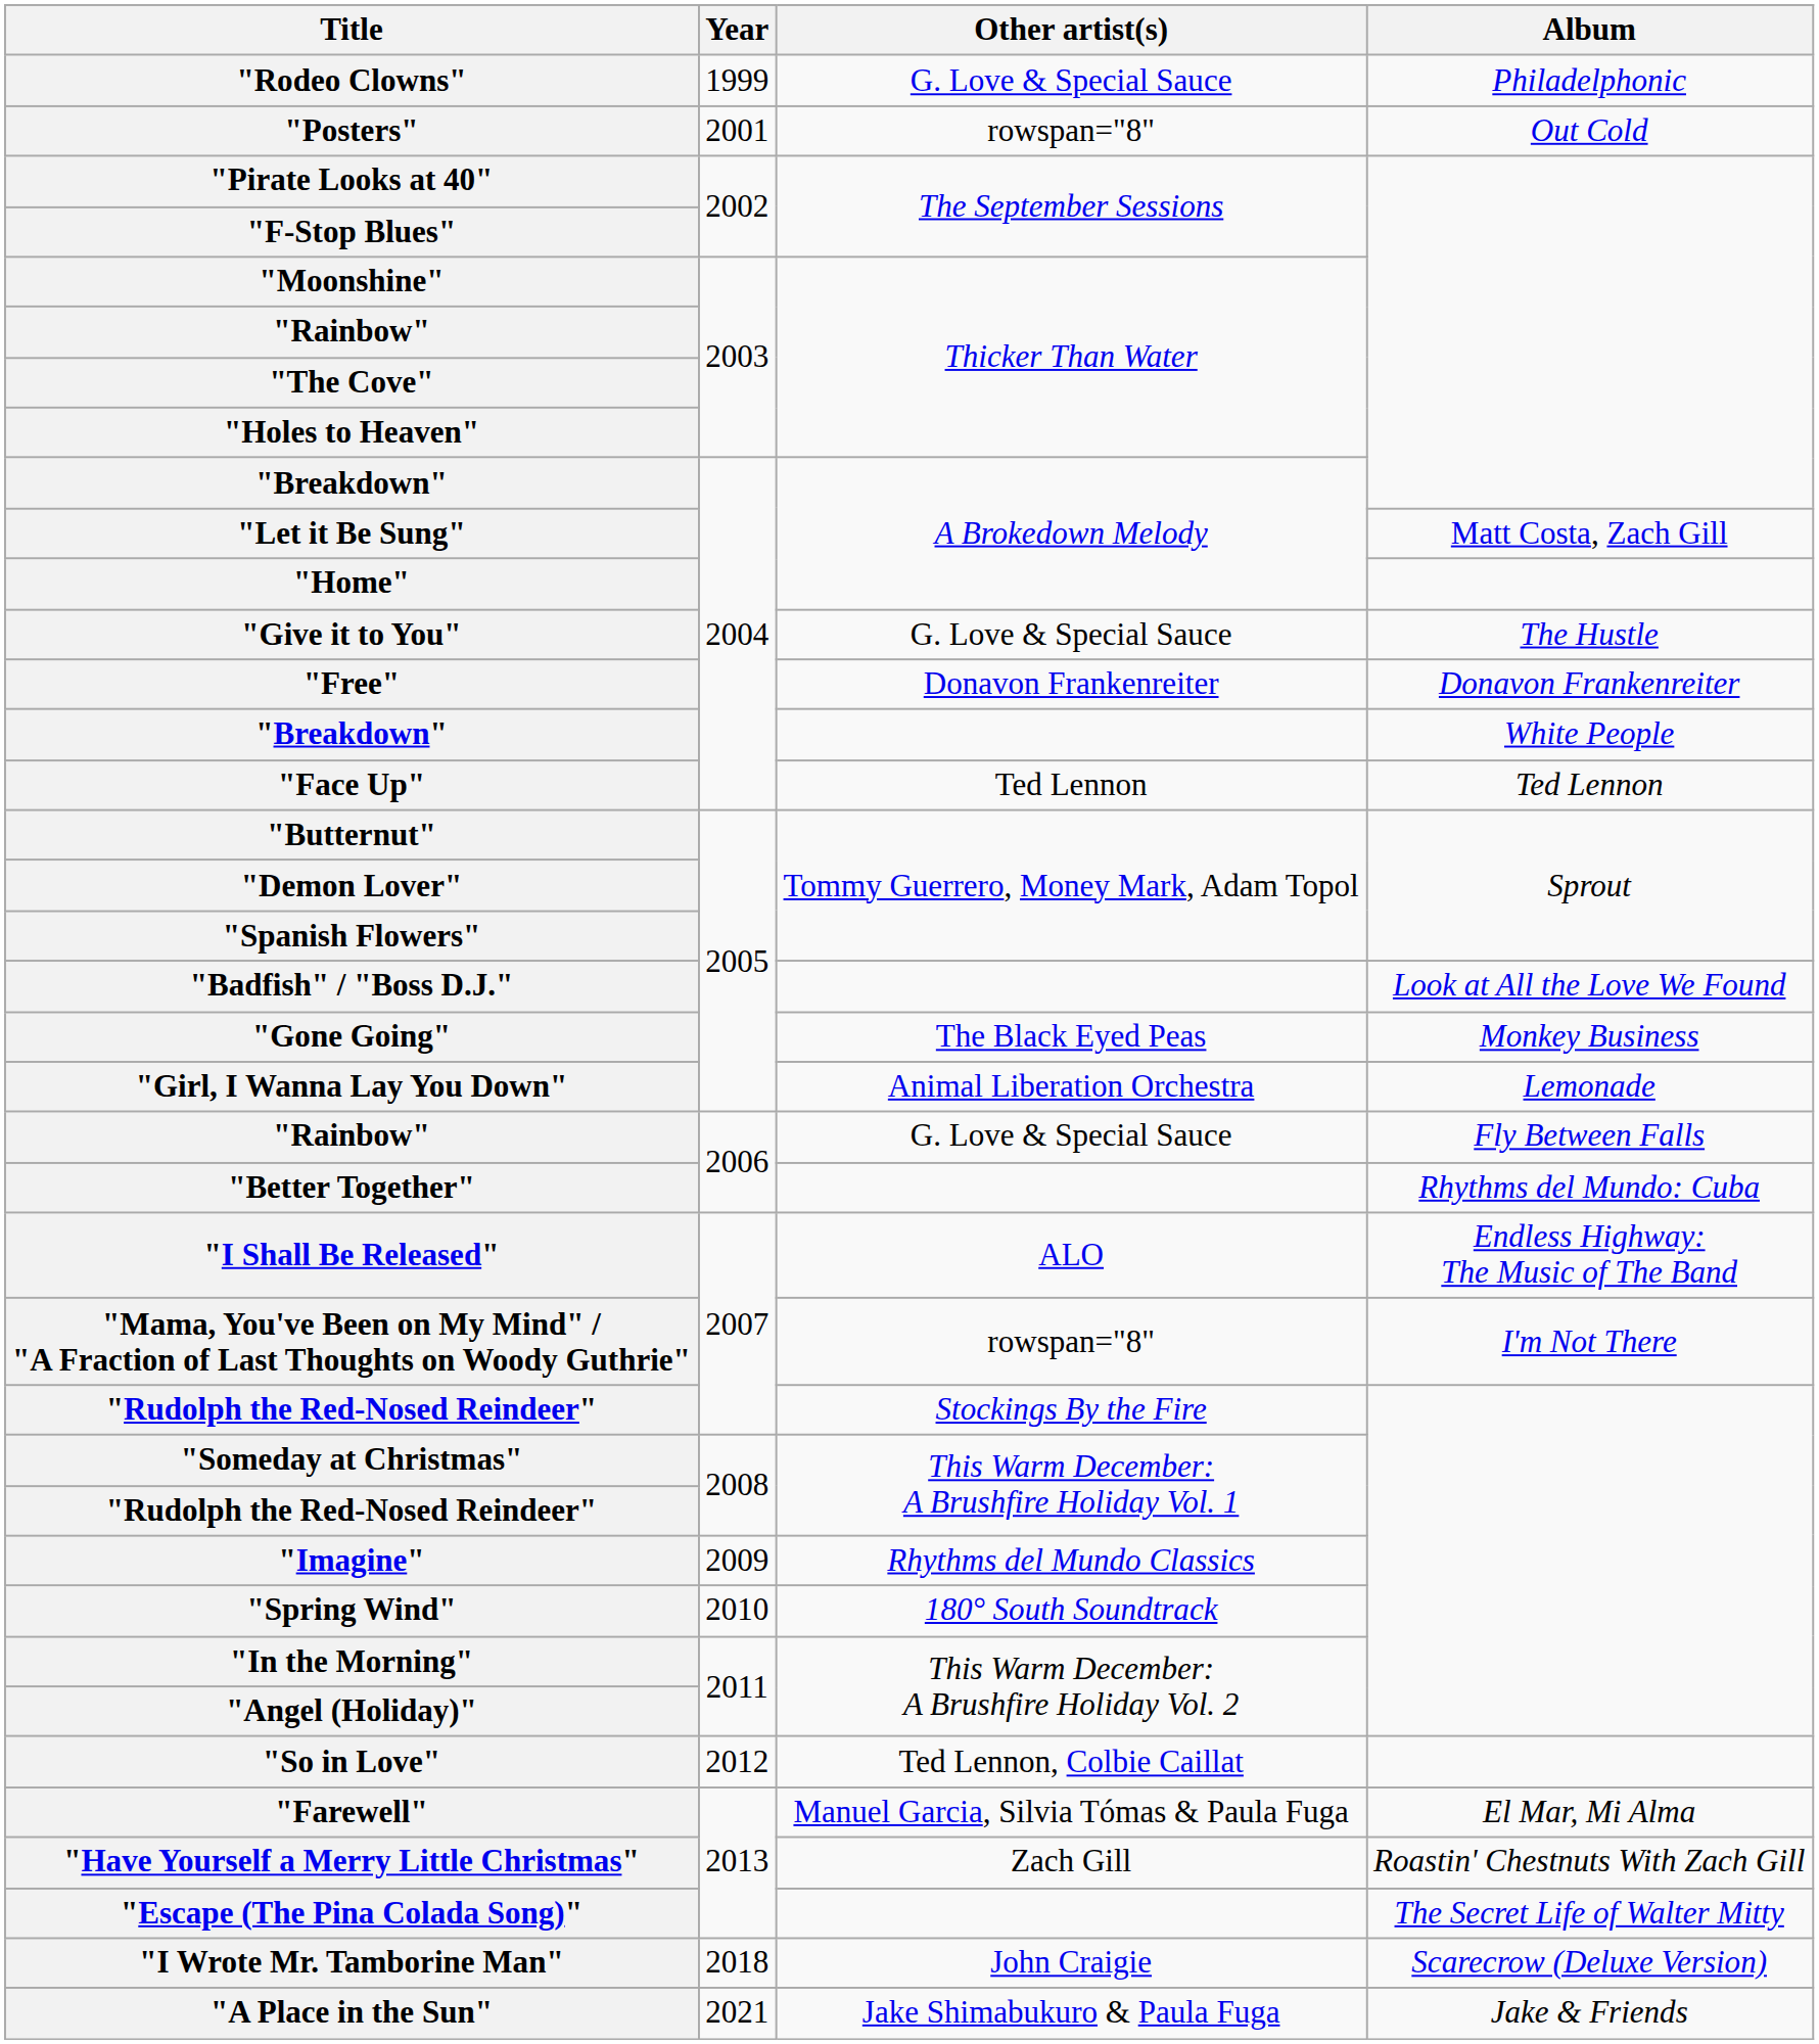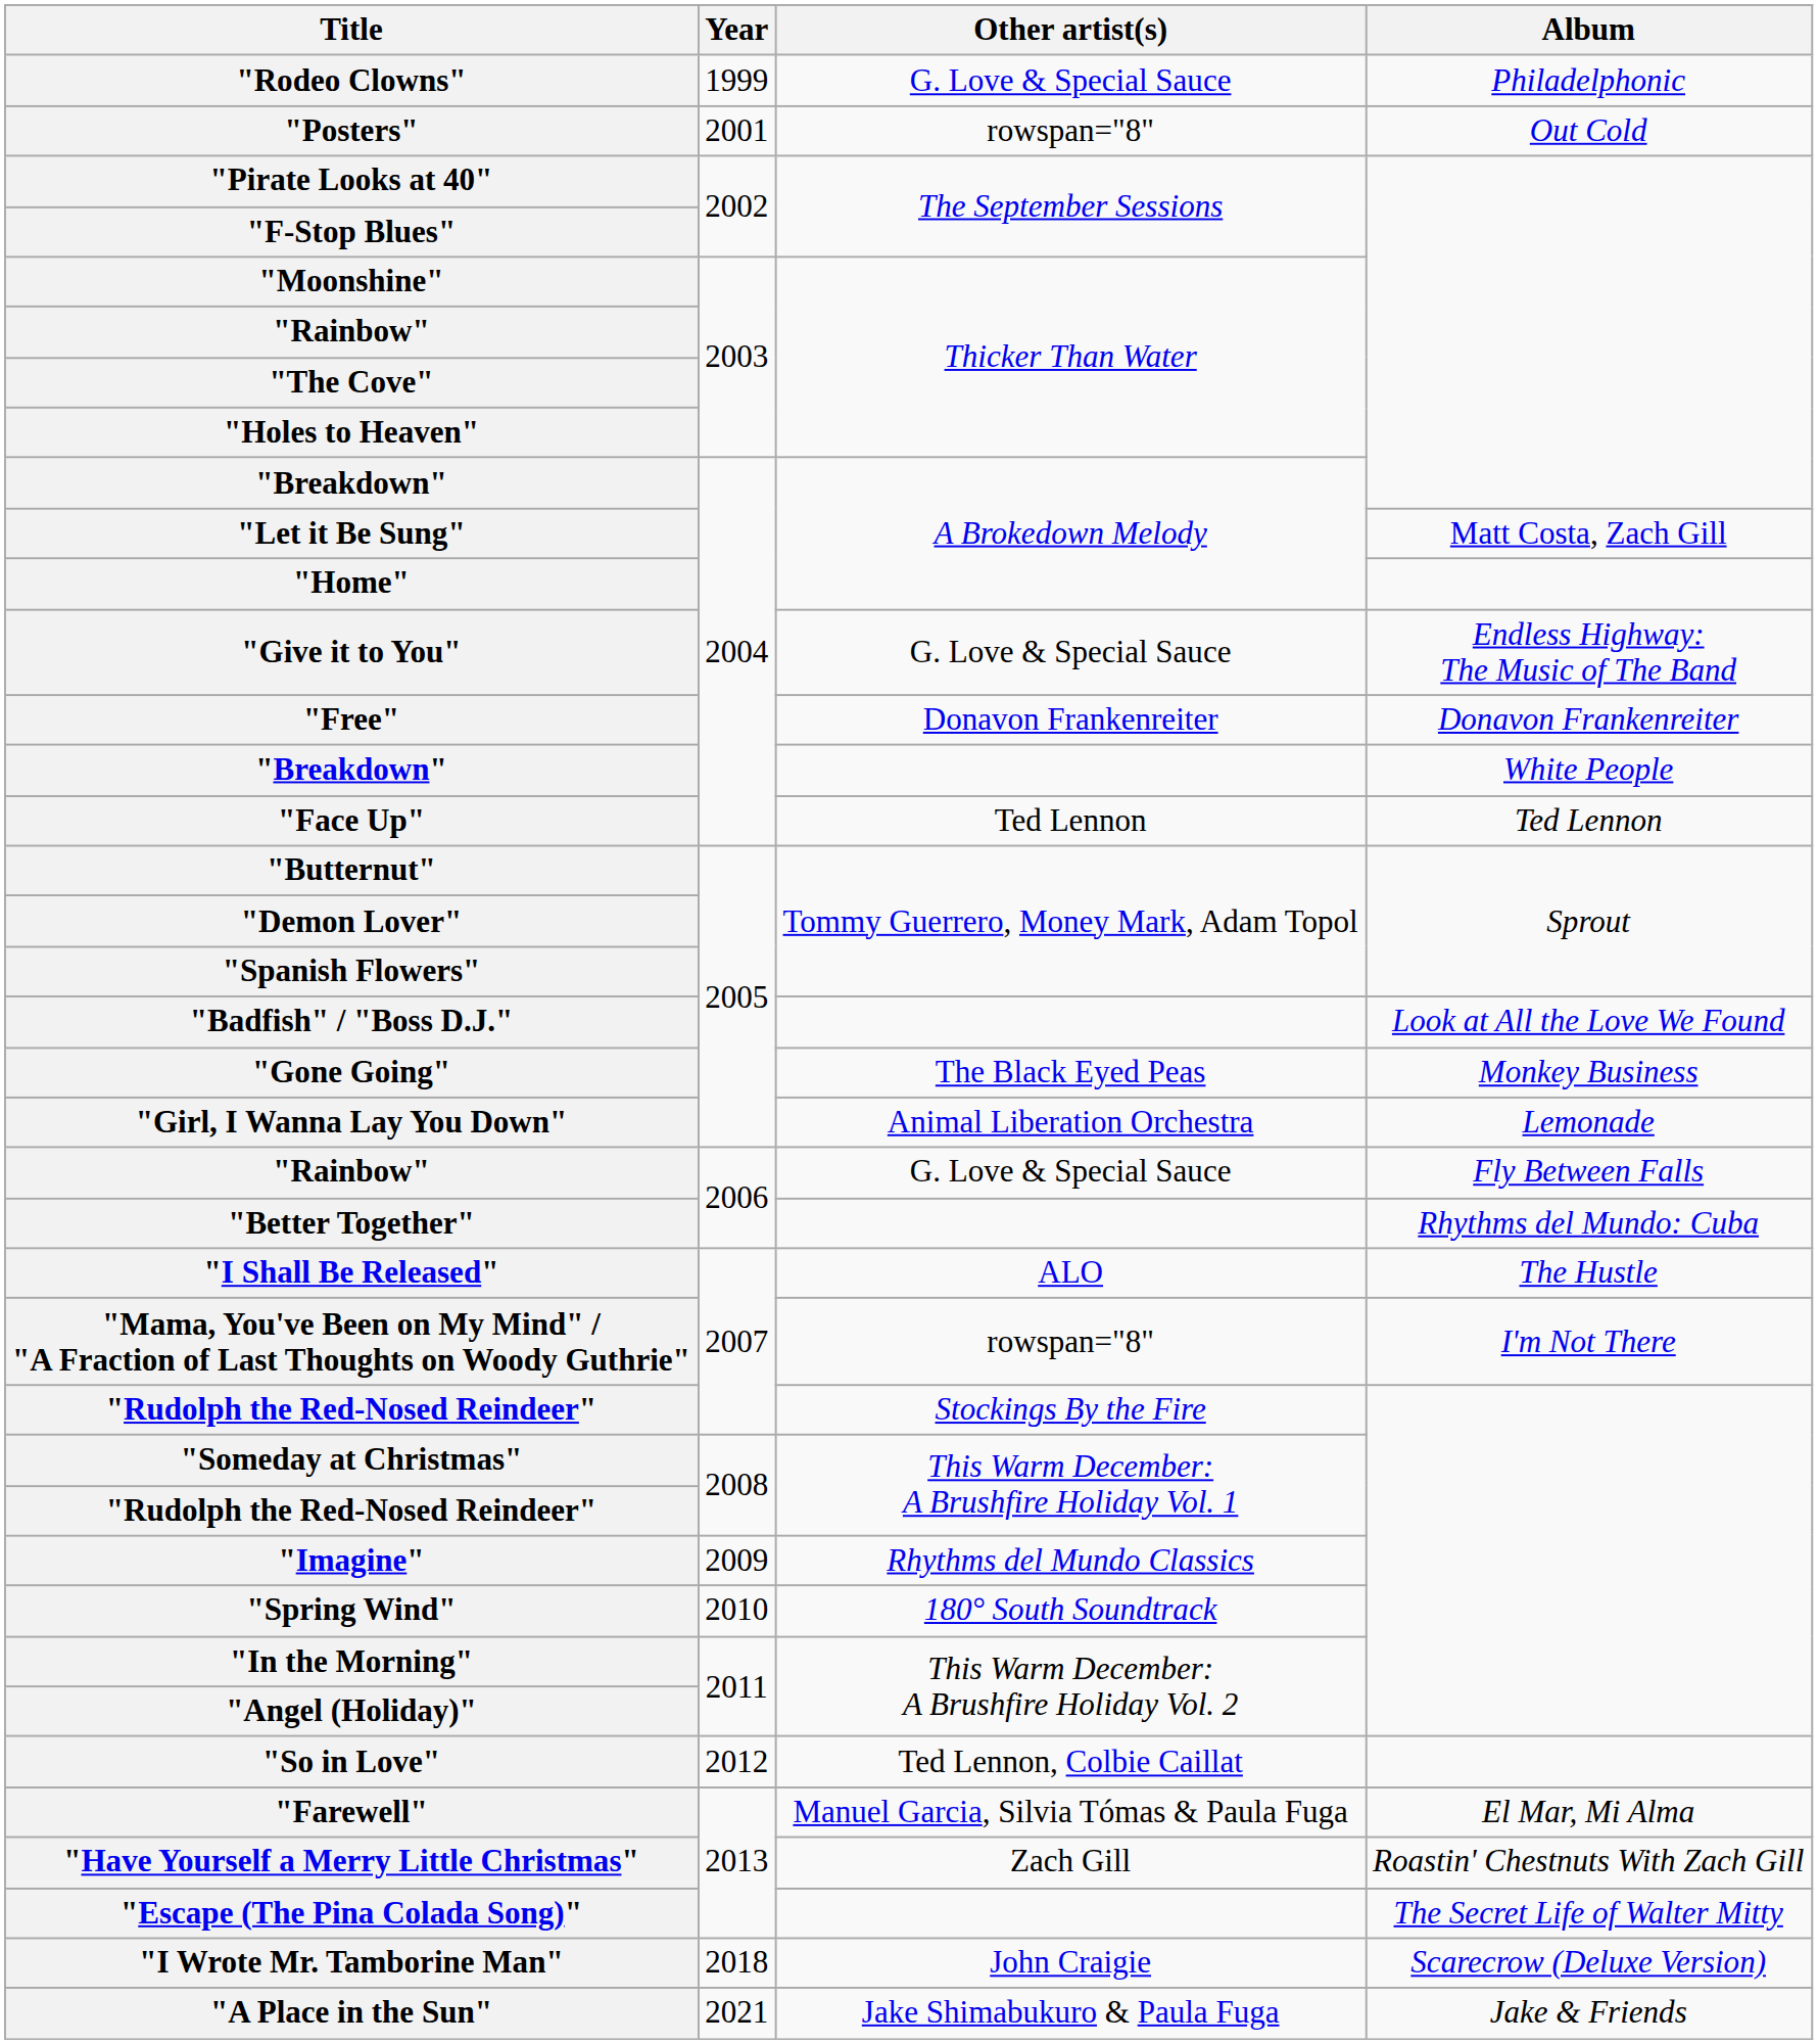"Give it to You" | Album: The Hustle -> Endless Highway: The Music of The Band
"I Shall Be Released" | Album: Endless Highway: The Music of The Band -> The Hustle
